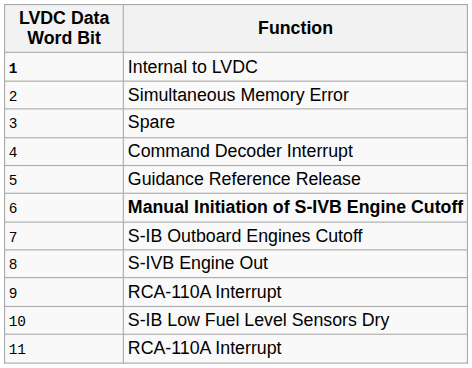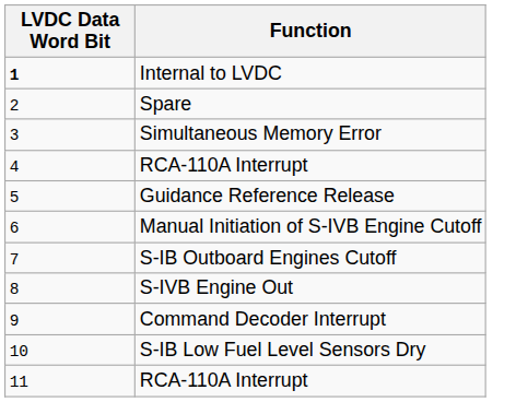row 3 | Function: Simultaneous Memory Error -> Spare
row 4 | Function: Spare -> Simultaneous Memory Error
row 5 | Function: Command Decoder Interrupt -> RCA-110A Interrupt
row 7 | Function: bold -> normal
row 10 | Function: RCA-110A Interrupt -> Command Decoder Interrupt
